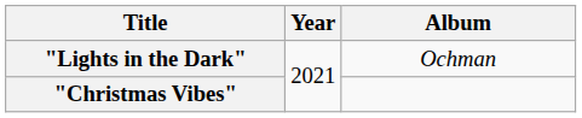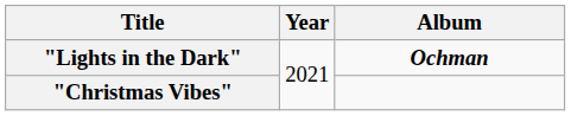"Lights in the Dark" | Album: normal -> bold
